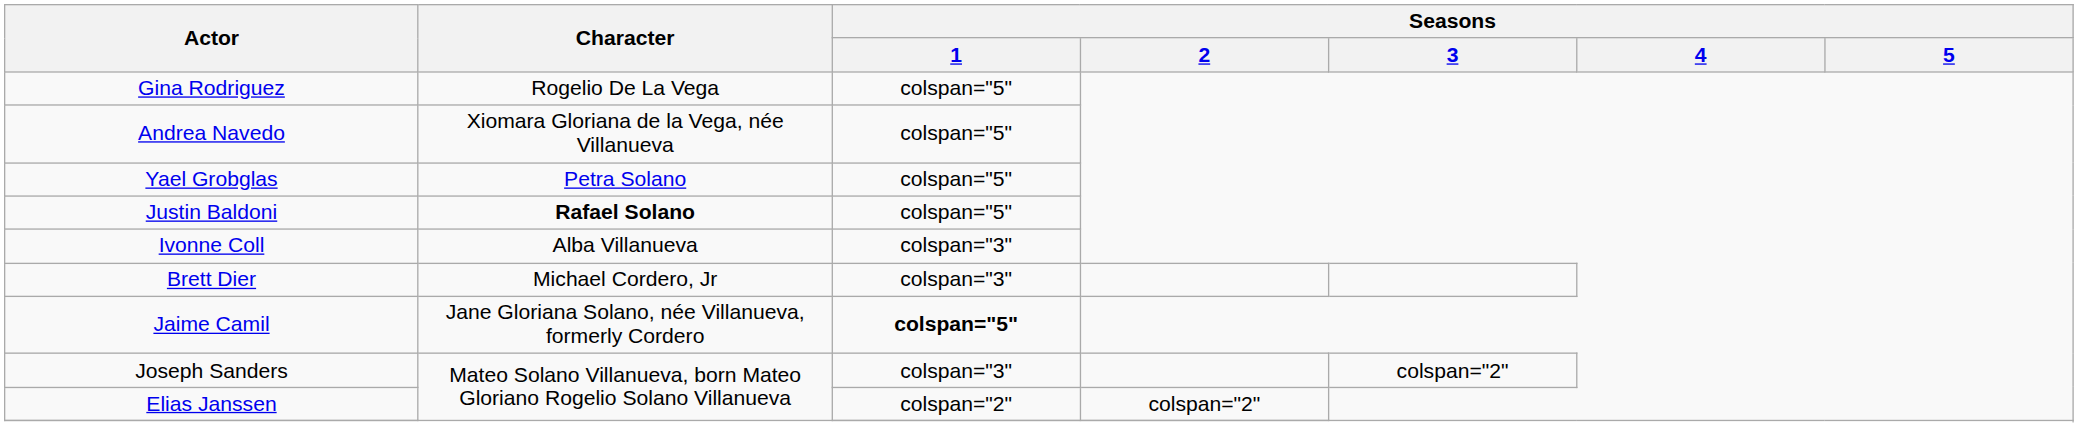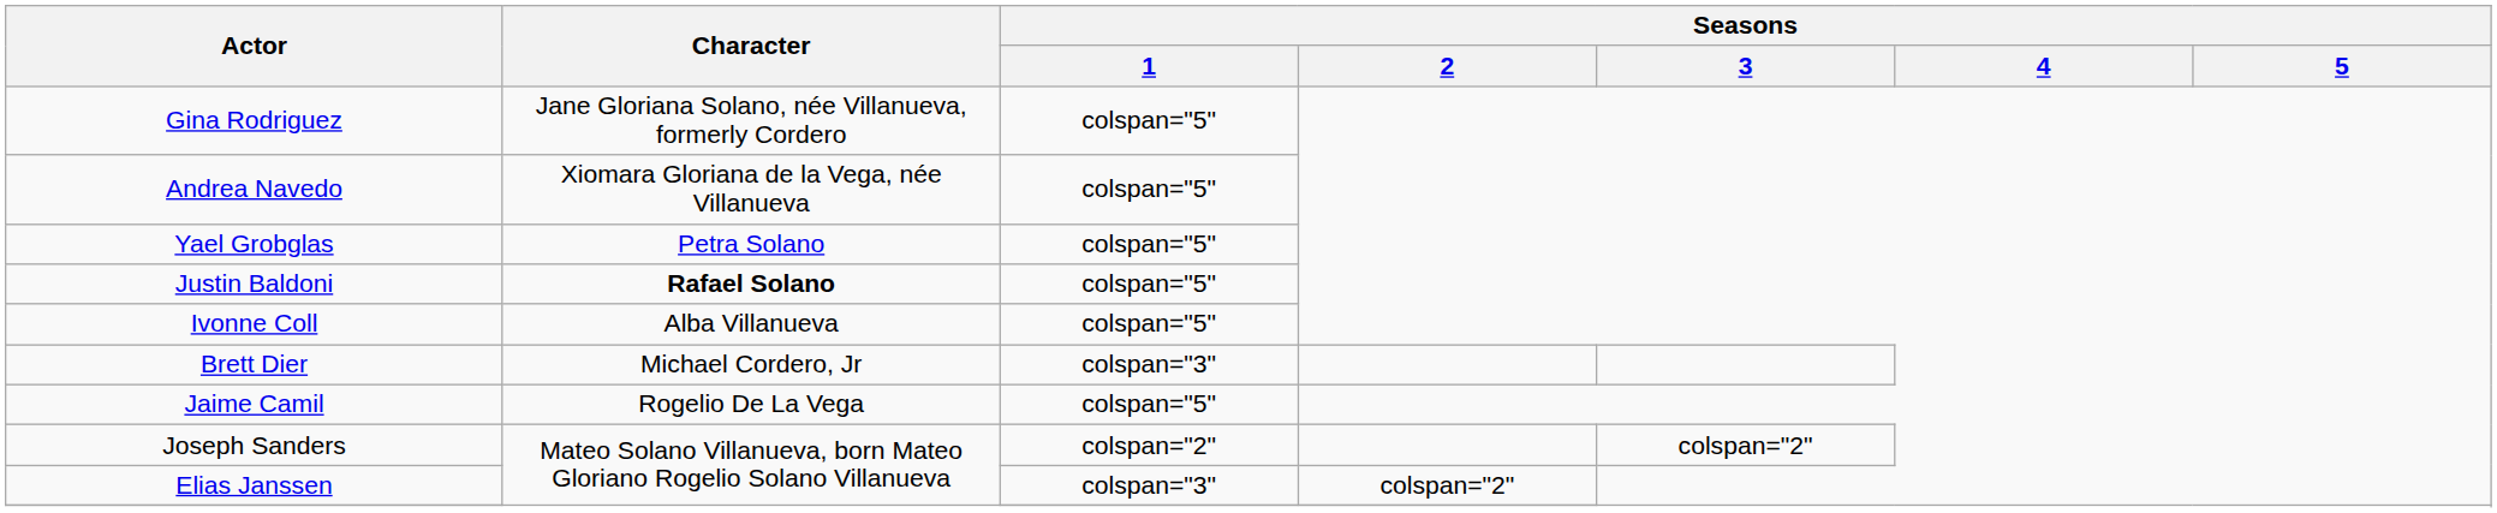Gina Rodriguez | Character: Rogelio De La Vega -> Jane Gloriana Solano, née Villanueva, formerly Cordero
Ivonne Coll | Seasons / 1: colspan="3" -> colspan="5"
Jaime Camil | Character: Jane Gloriana Solano, née Villanueva, formerly Cordero -> Rogelio De La Vega
Jaime Camil | Seasons / 1: bold -> normal
Joseph Sanders | Seasons / 1: colspan="3" -> colspan="2"
Elias Janssen | Seasons / 1: colspan="2" -> colspan="3"
